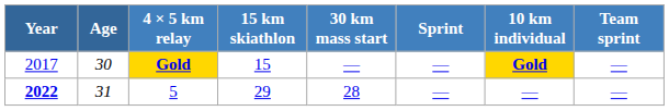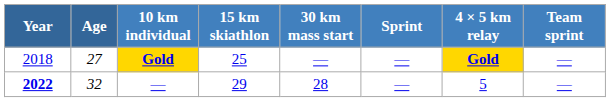columns swapped: 10 km individual <-> 4 × 5 km relay
row 2 | Year: 2017 -> 2018
row 2 | Age: 30 -> 27
row 2 | 15 km skiathlon: 15 -> 25
row 3 | Age: 31 -> 32
